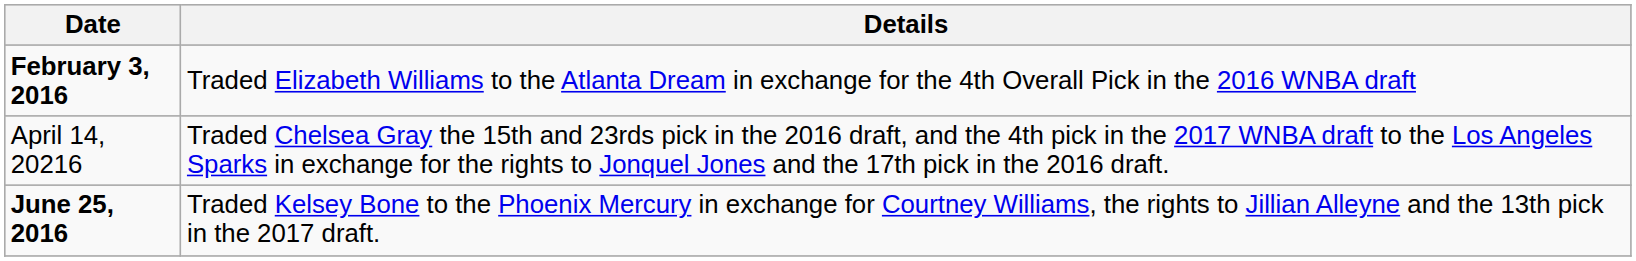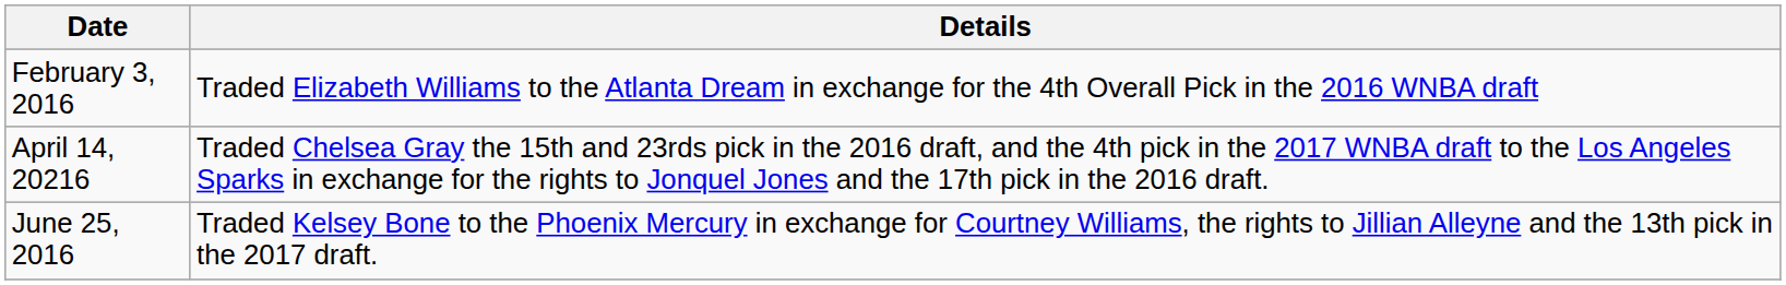February 3, 2016 | Date: bold -> normal
June 25, 2016 | Date: bold -> normal
